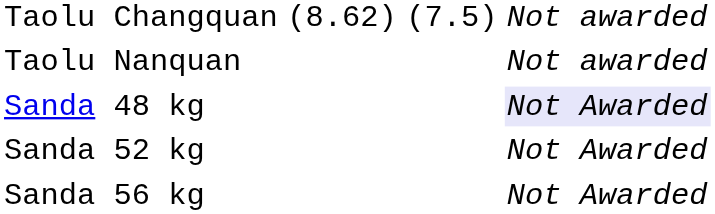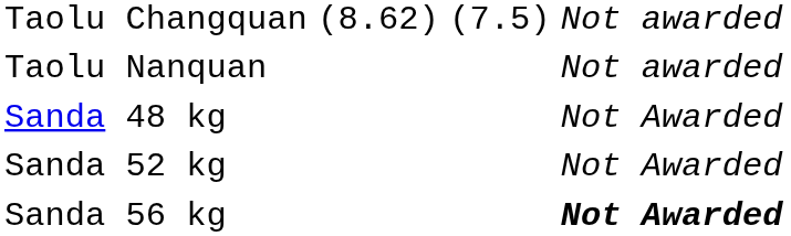Sanda 48 kg | column 4: lavender background -> no background
Sanda 56 kg | column 4: normal -> bold
